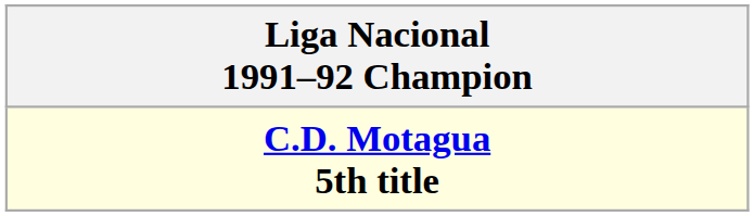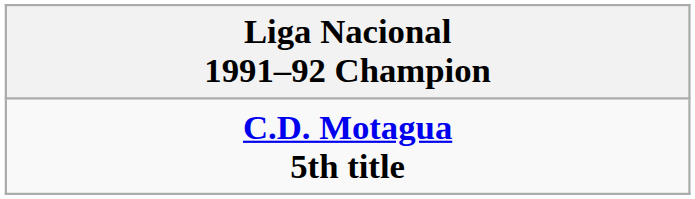row 2 | column 1: lightyellow background -> no background
